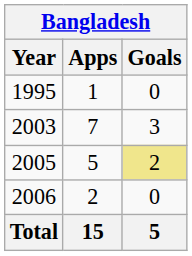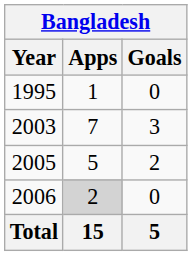2005 | Goals: khaki background -> no background
2006 | Apps: no background -> lightgrey background
